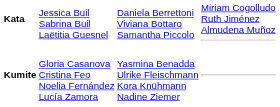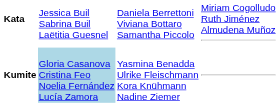Kumite | column 2: no background -> lightblue background
